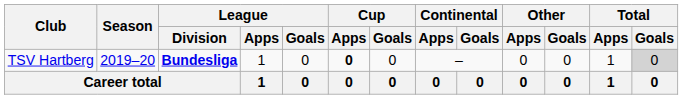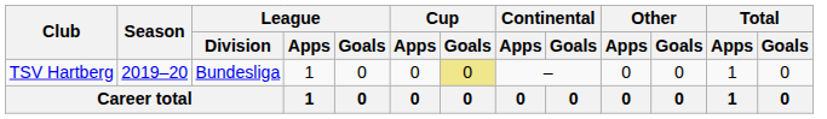TSV Hartberg | League / Division: bold -> normal
TSV Hartberg | Cup / Apps: bold -> normal
TSV Hartberg | Cup / Goals: no background -> khaki background
TSV Hartberg | Total / Goals: lightgrey background -> no background
